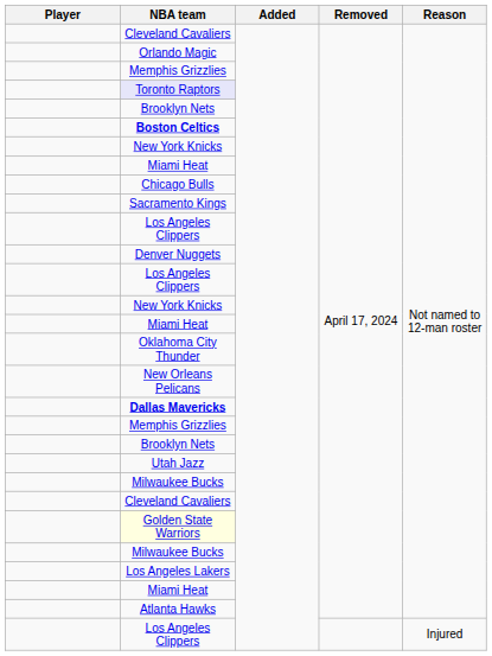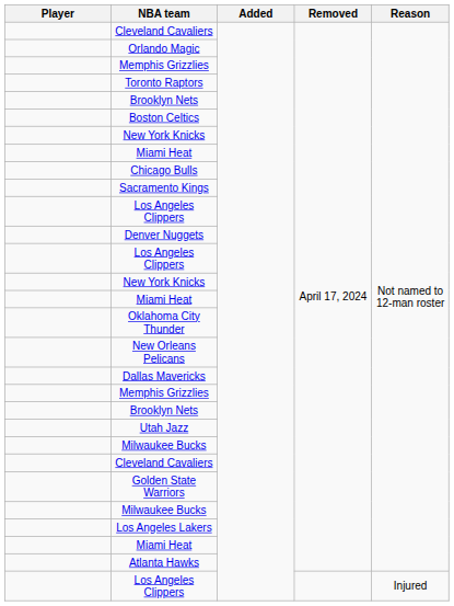Toronto Raptors | NBA team: lavender background -> no background
Boston Celtics | NBA team: bold -> normal
Dallas Mavericks | NBA team: bold -> normal
Golden State Warriors | NBA team: lightyellow background -> no background
